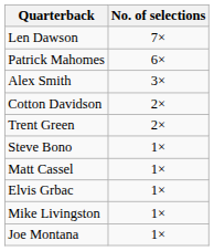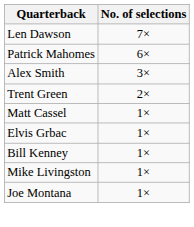- row: Cotton Davidson | 2×
- row: Steve Bono | 1×
+ row: Bill Kenney | 1×
